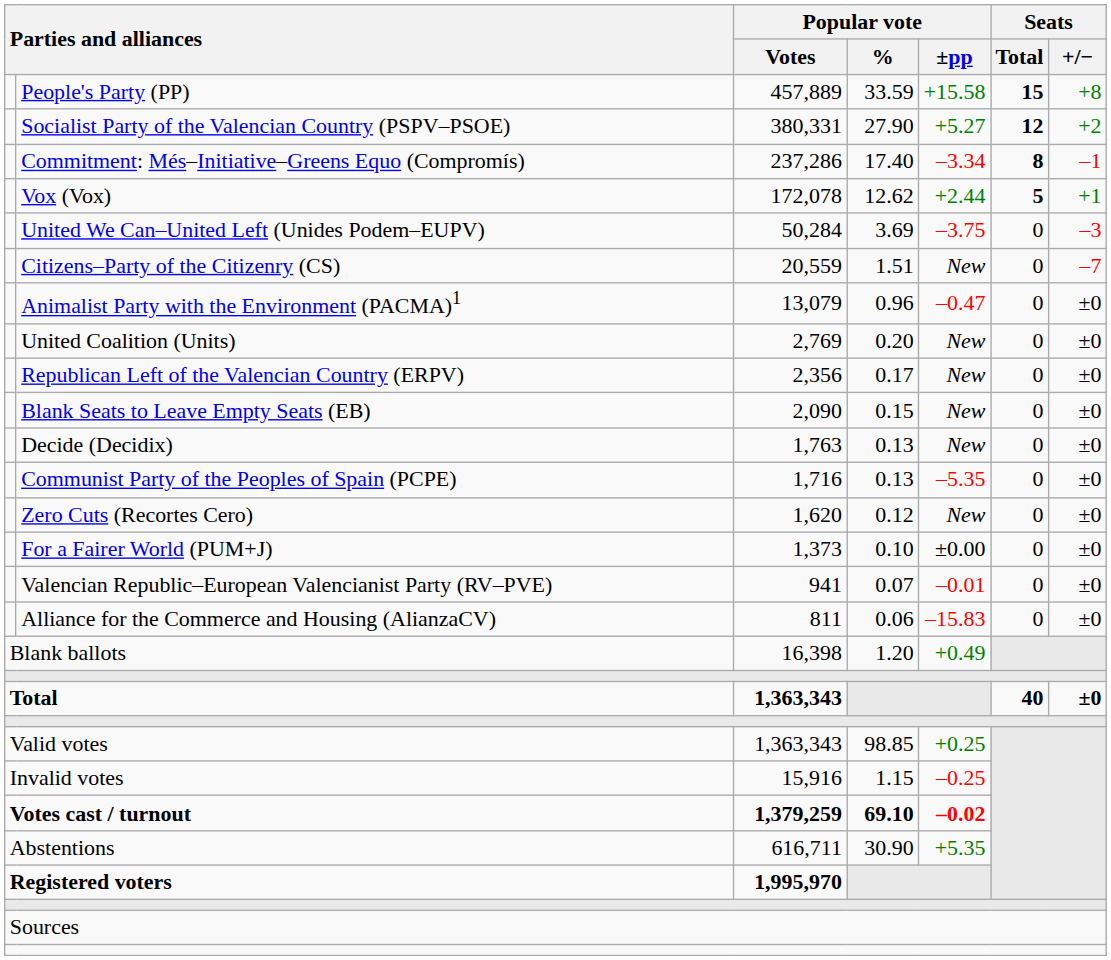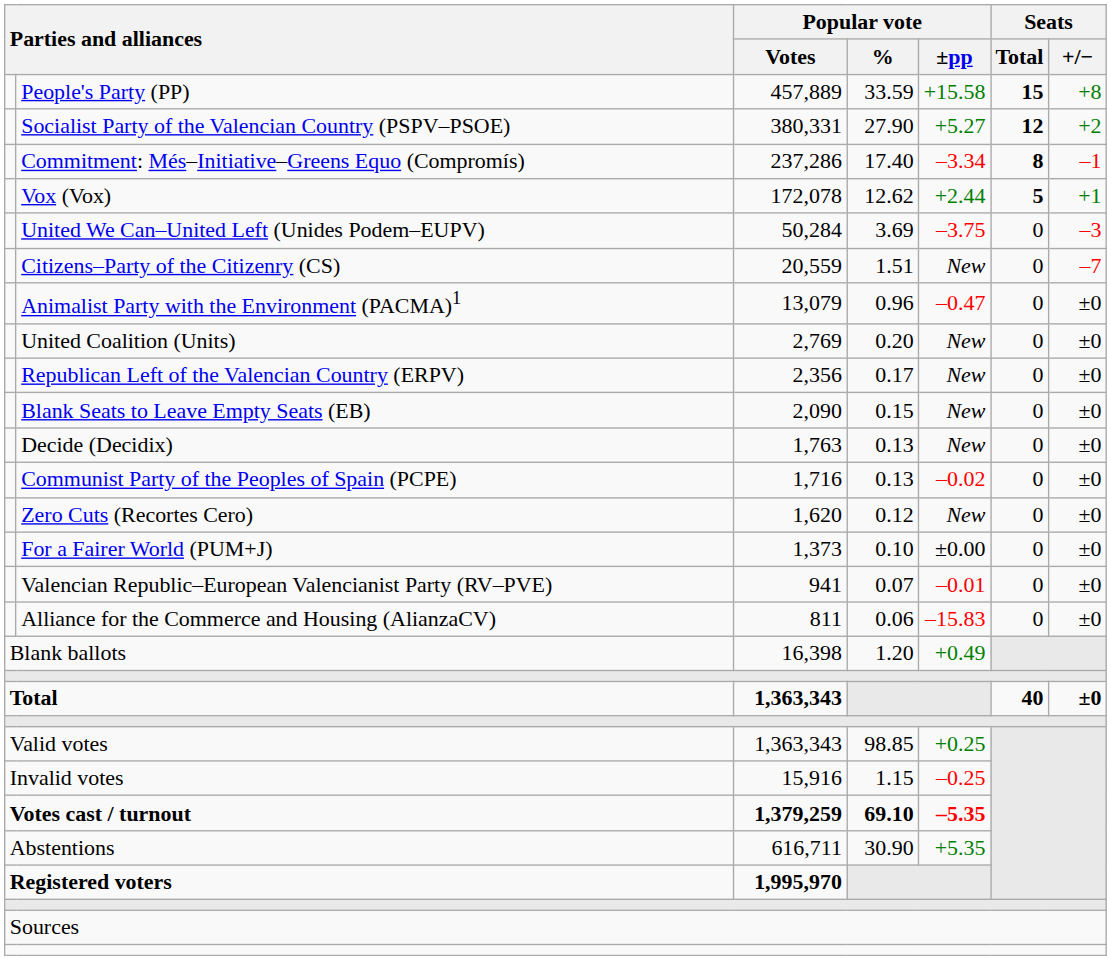Communist Party of the Peoples of Spain (PCPE) | Popular vote / ±pp: –5.35 -> –0.02
Votes cast / turnout | Popular vote / ±pp: –0.02 -> –5.35
